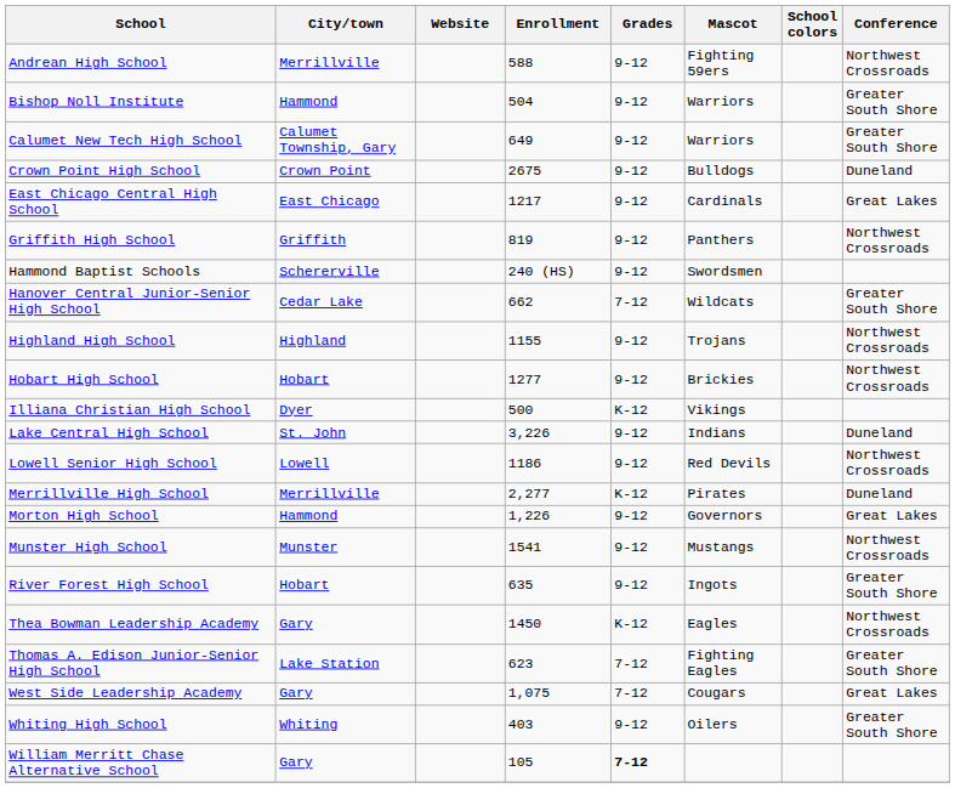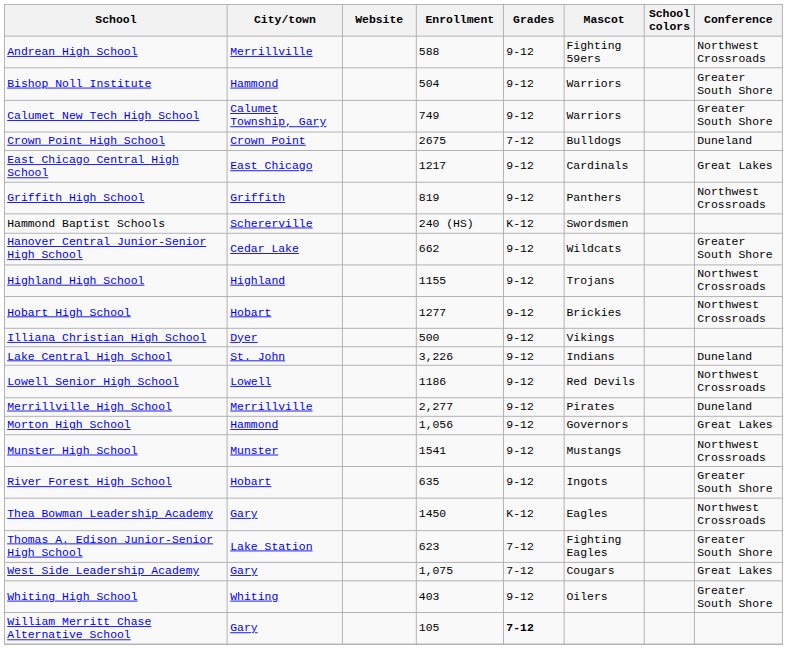Calumet New Tech High School | Enrollment: 649 -> 749
Crown Point High School | Grades: 9-12 -> 7-12
Hammond Baptist Schools | Grades: 9-12 -> K-12
Hanover Central Junior-Senior High School | Grades: 7-12 -> 9-12
Illiana Christian High School | Grades: K-12 -> 9-12
Merrillville High School | Grades: K-12 -> 9-12
Morton High School | Enrollment: 1,226 -> 1,056
